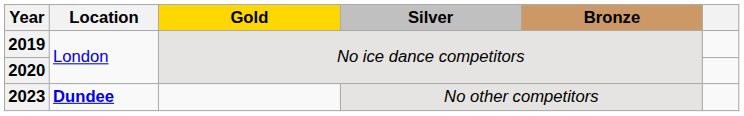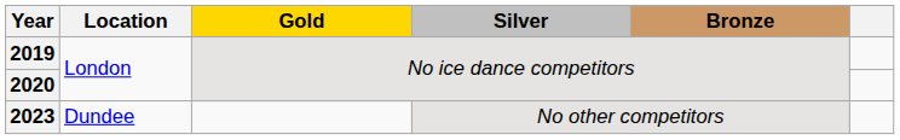2023 | Location: bold -> normal
